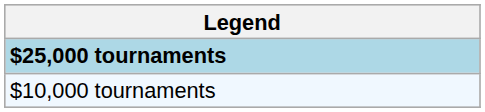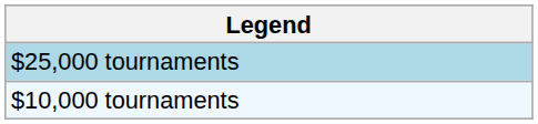row 2 | column 1: bold -> normal
